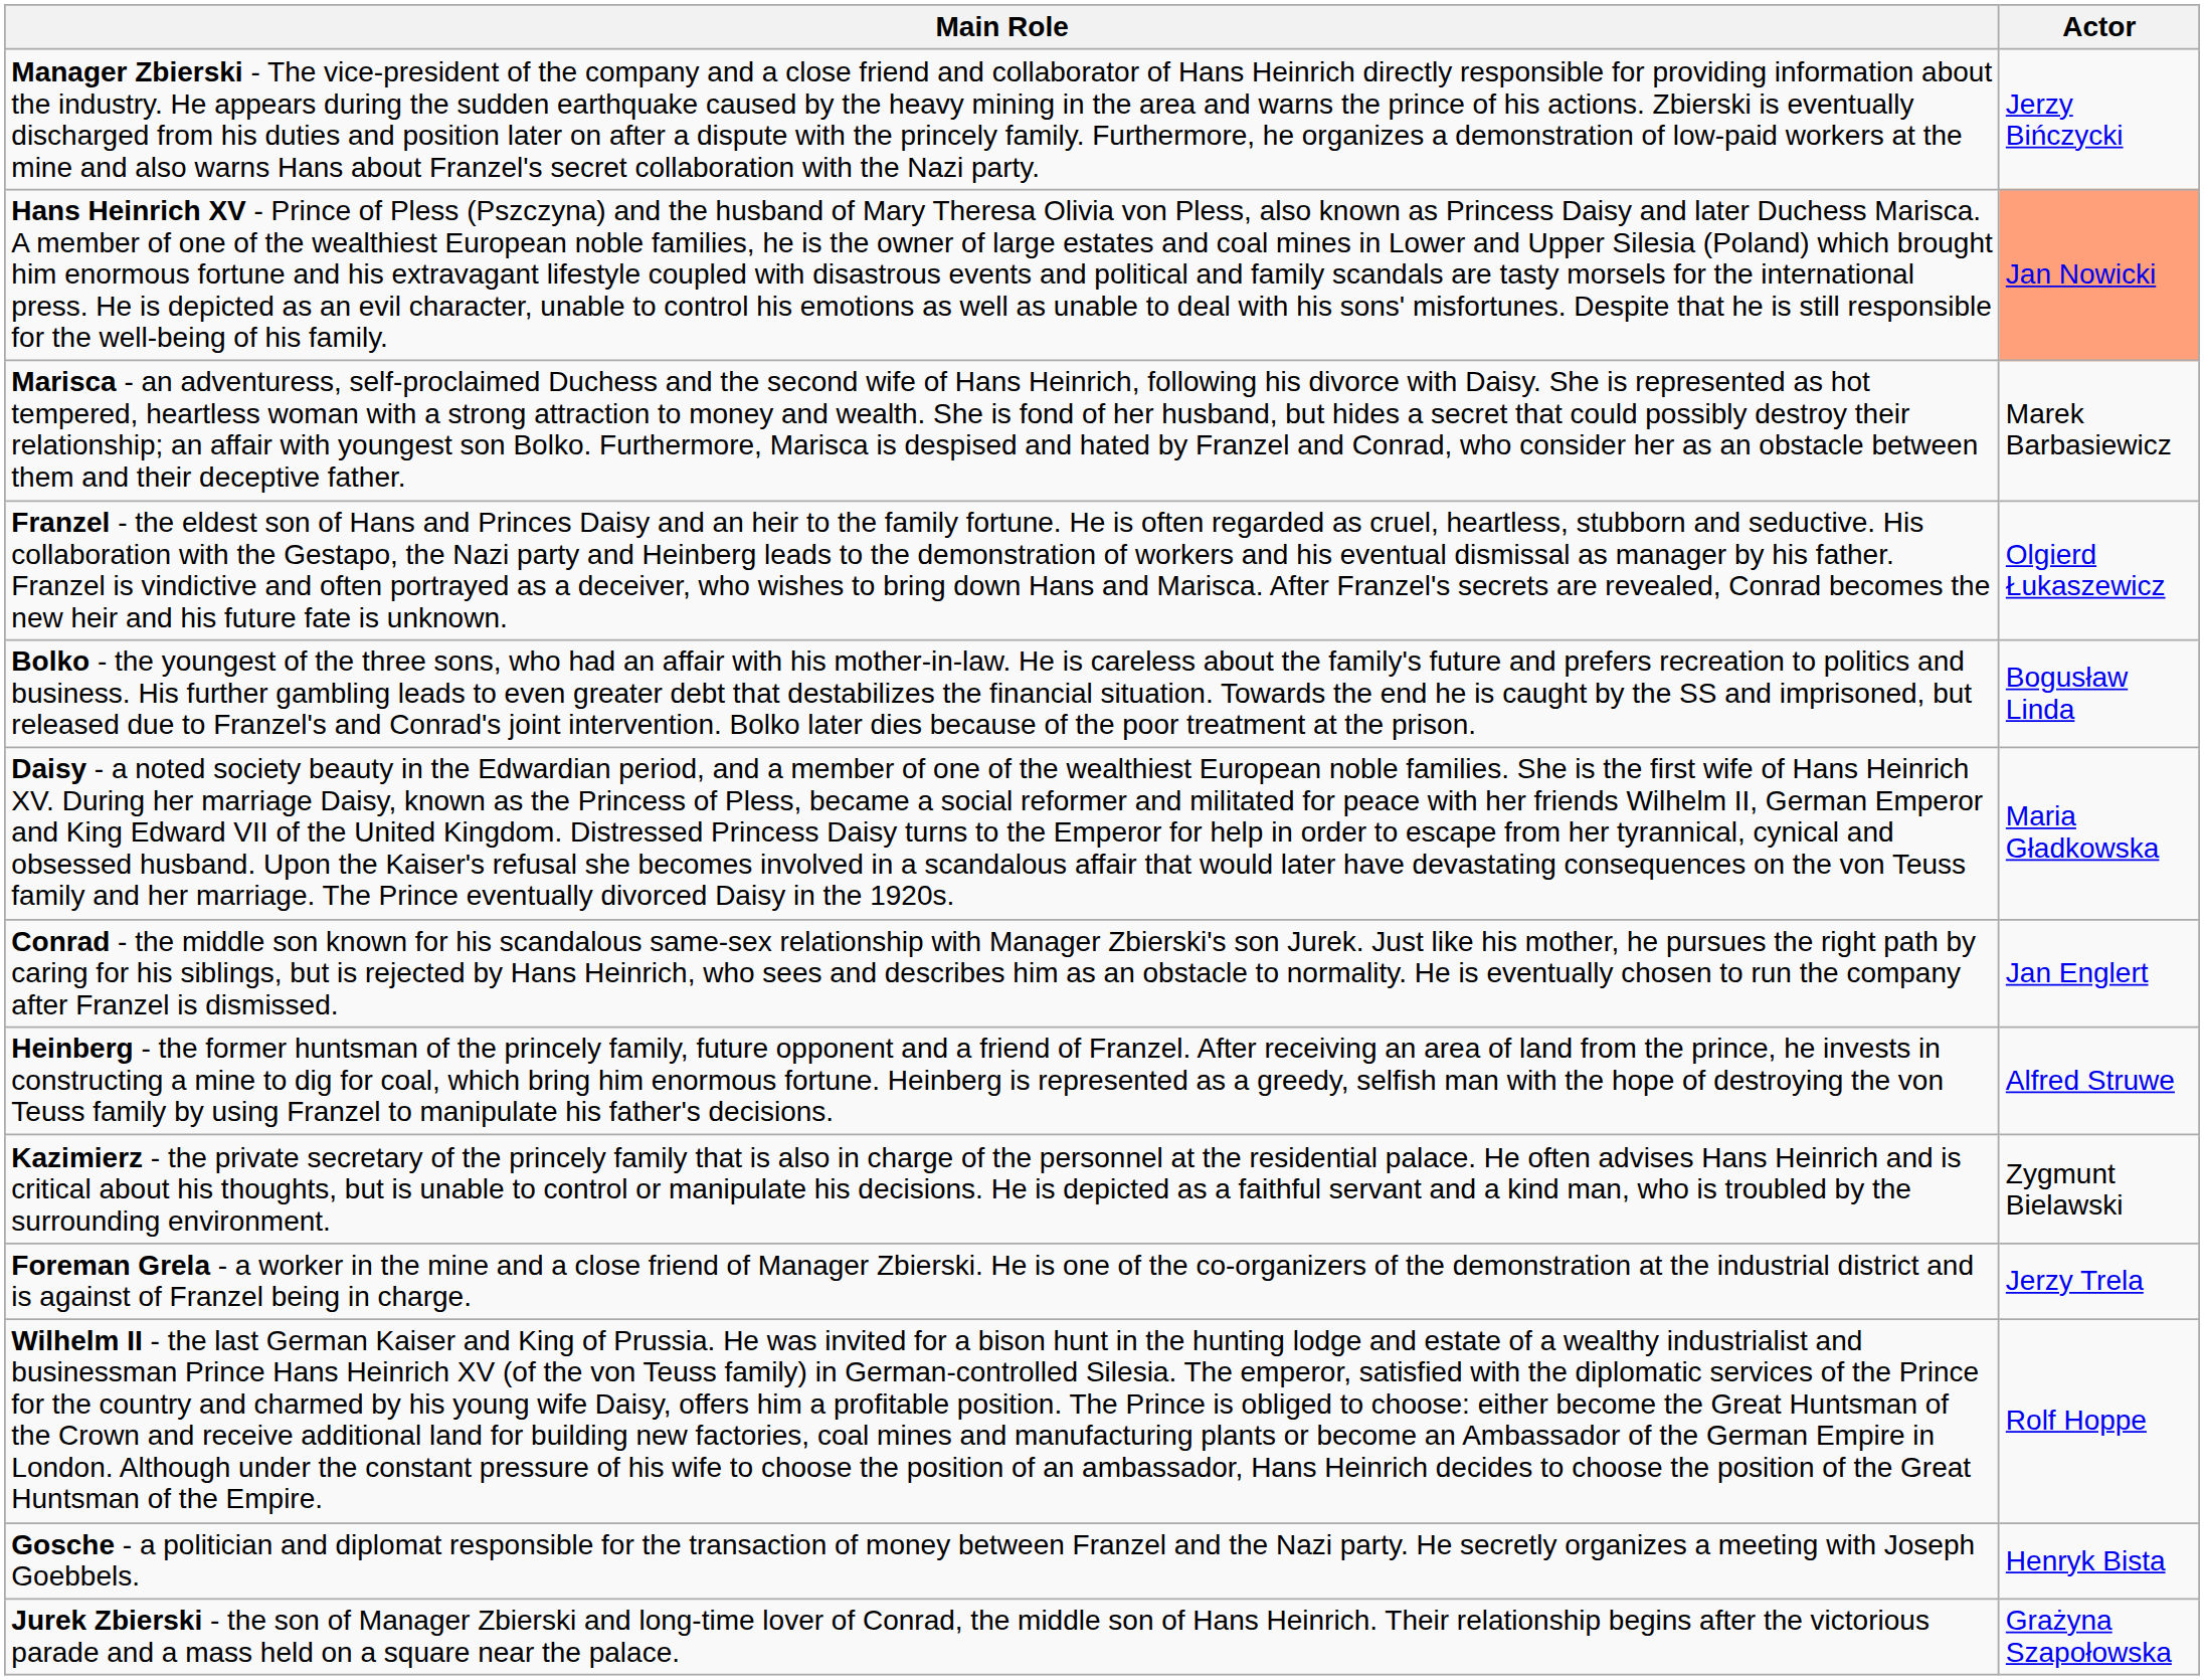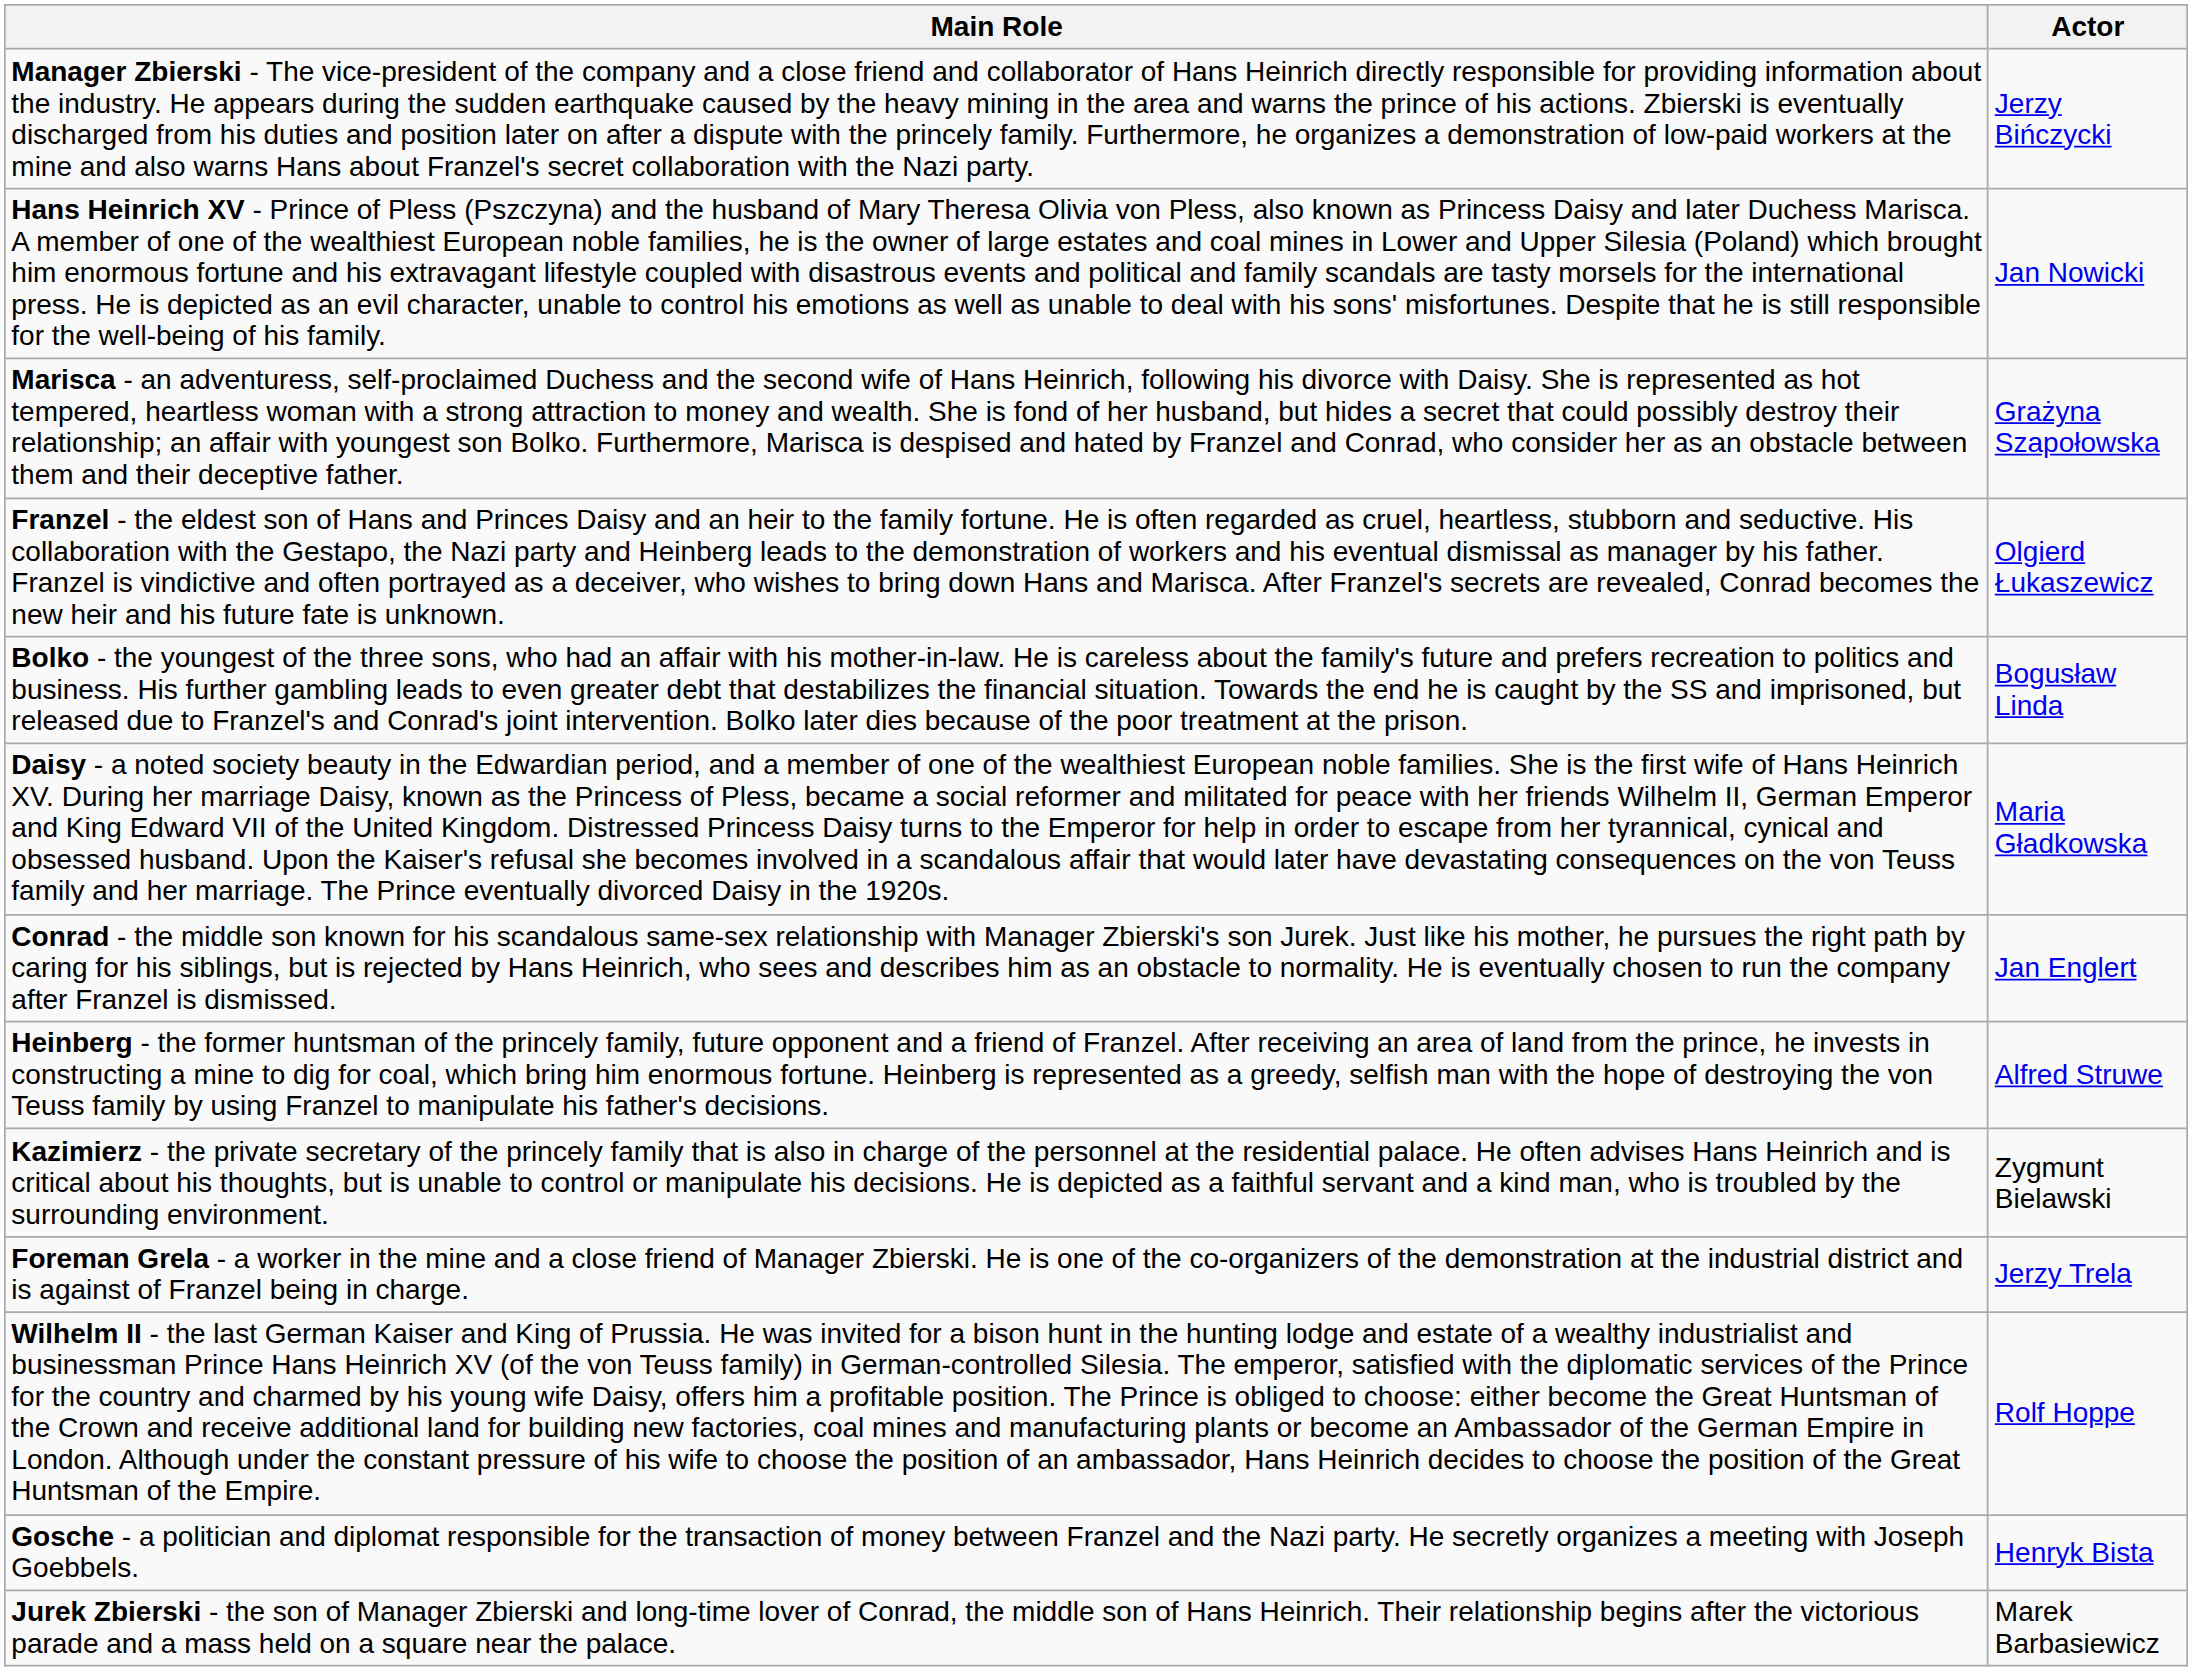row 3 | Actor: lightsalmon background -> no background
row 4 | Actor: Marek Barbasiewicz -> Grażyna Szapołowska
row 14 | Actor: Grażyna Szapołowska -> Marek Barbasiewicz
